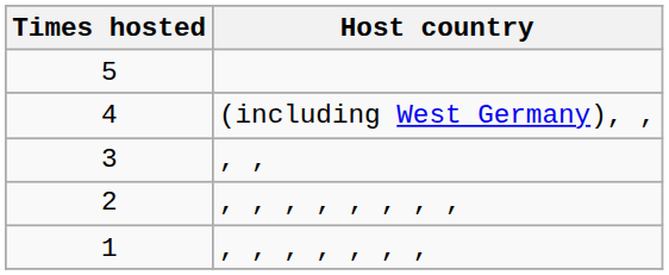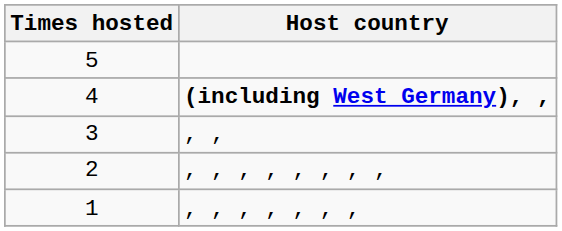4 | Host country: normal -> bold
